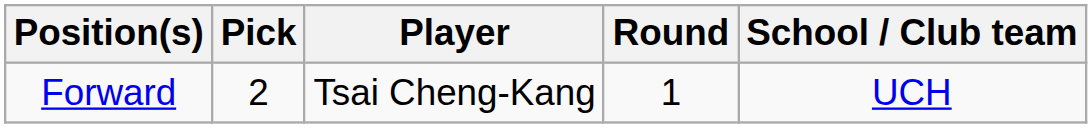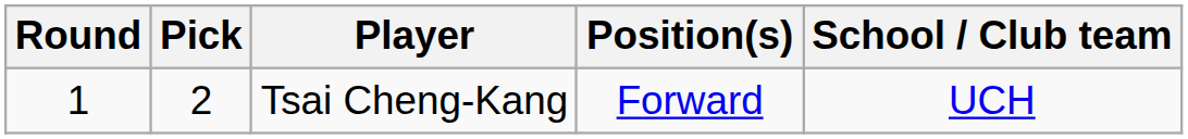columns swapped: Round <-> Position(s)
